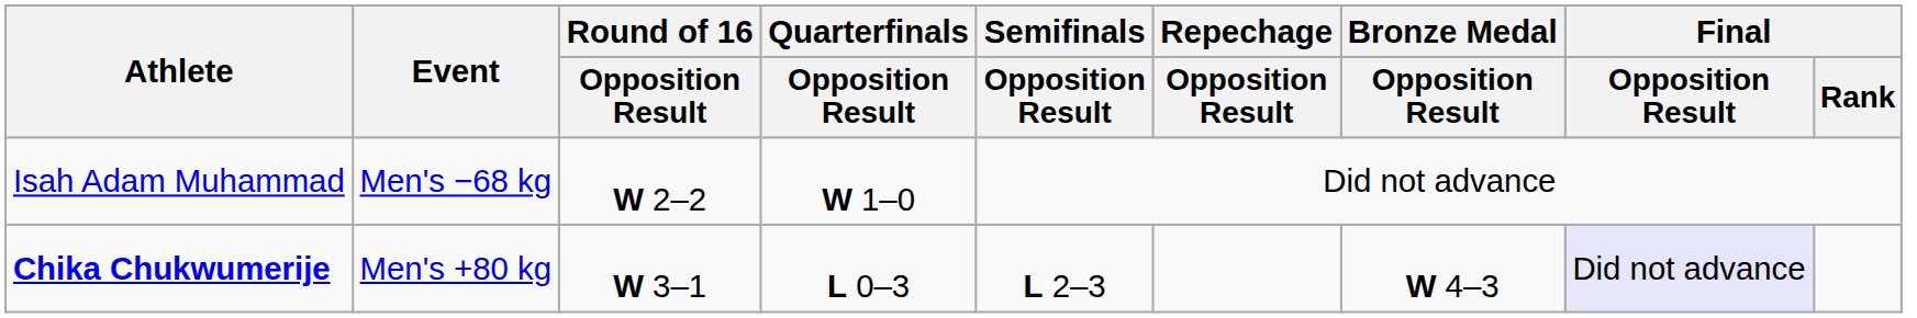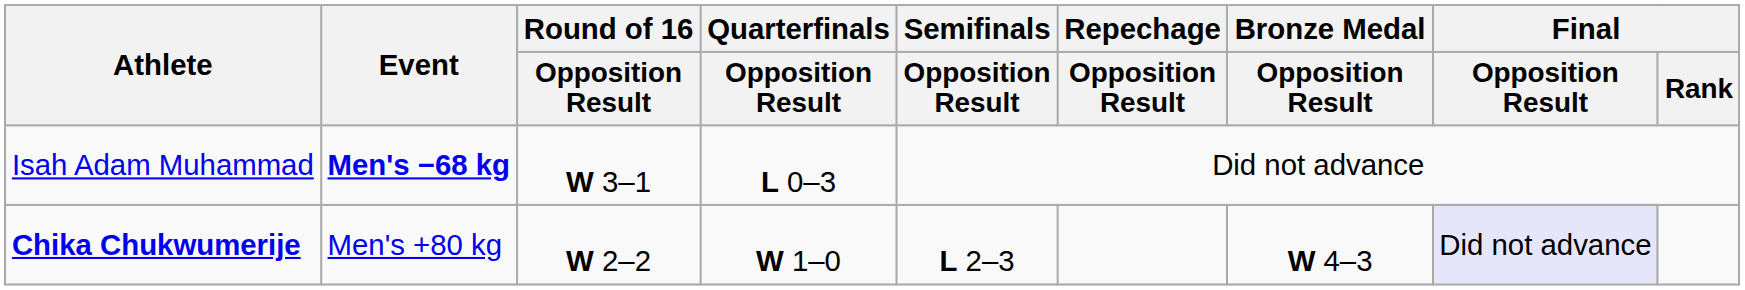Isah Adam Muhammad | Event: normal -> bold
Isah Adam Muhammad | Round of 16 / Opposition Result: W 2–2 -> W 3–1
Isah Adam Muhammad | Quarterfinals / Opposition Result: W 1–0 -> L 0–3
Chika Chukwumerije | Round of 16 / Opposition Result: W 3–1 -> W 2–2
Chika Chukwumerije | Quarterfinals / Opposition Result: L 0–3 -> W 1–0
